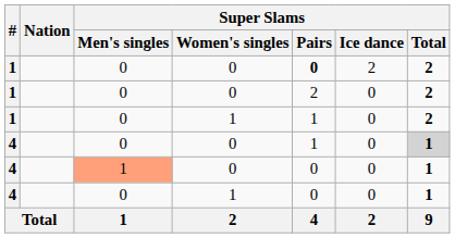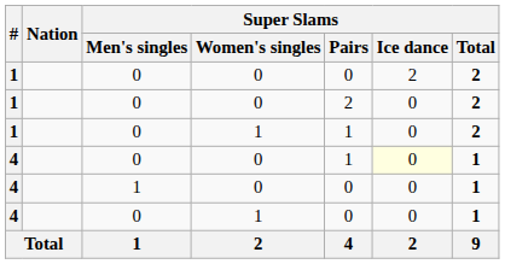row 3 | Super Slams / Pairs: bold -> normal
row 6 | Super Slams / Ice dance: no background -> lightyellow background
row 6 | Super Slams / Total: lightgrey background -> no background
row 7 | Super Slams / Men's singles: lightsalmon background -> no background
